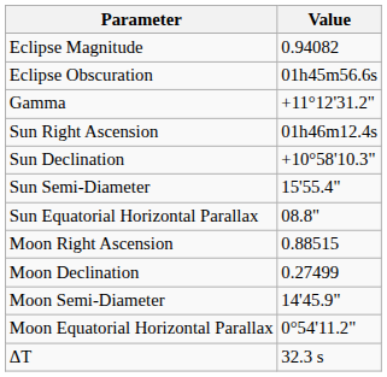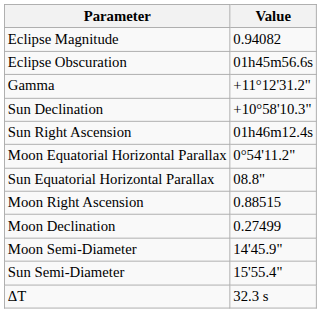rows swapped: Sun Right Ascension <-> Sun Declination
rows swapped: Sun Semi-Diameter <-> Moon Equatorial Horizontal Parallax
